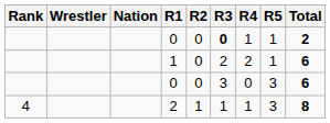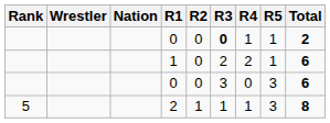row 5 | Rank: 4 -> 5
